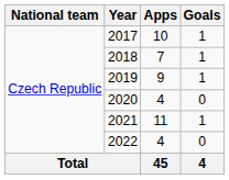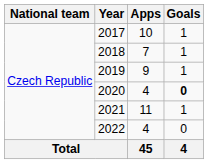2020 | Goals: normal -> bold
